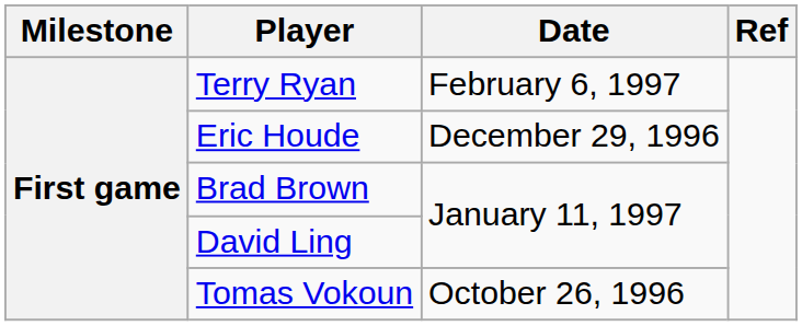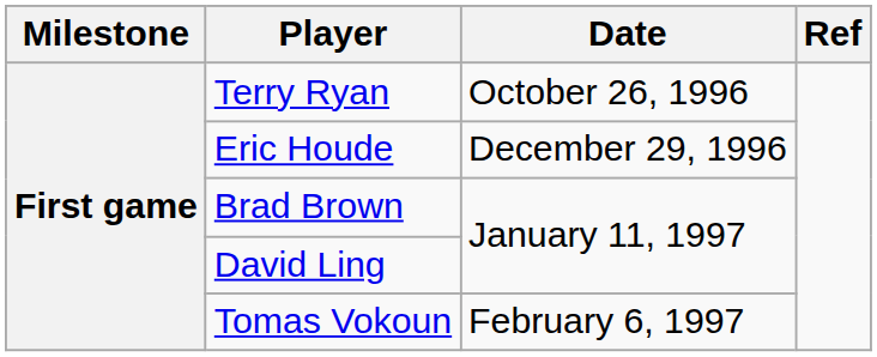Terry Ryan | Date: February 6, 1997 -> October 26, 1996
Tomas Vokoun | Date: October 26, 1996 -> February 6, 1997
